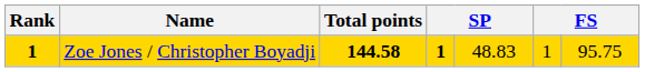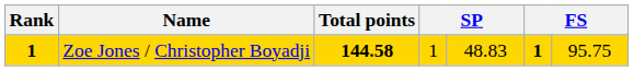Zoe Jones / Christopher Boyadji | column 4: bold -> normal
Zoe Jones / Christopher Boyadji | column 6: normal -> bold
